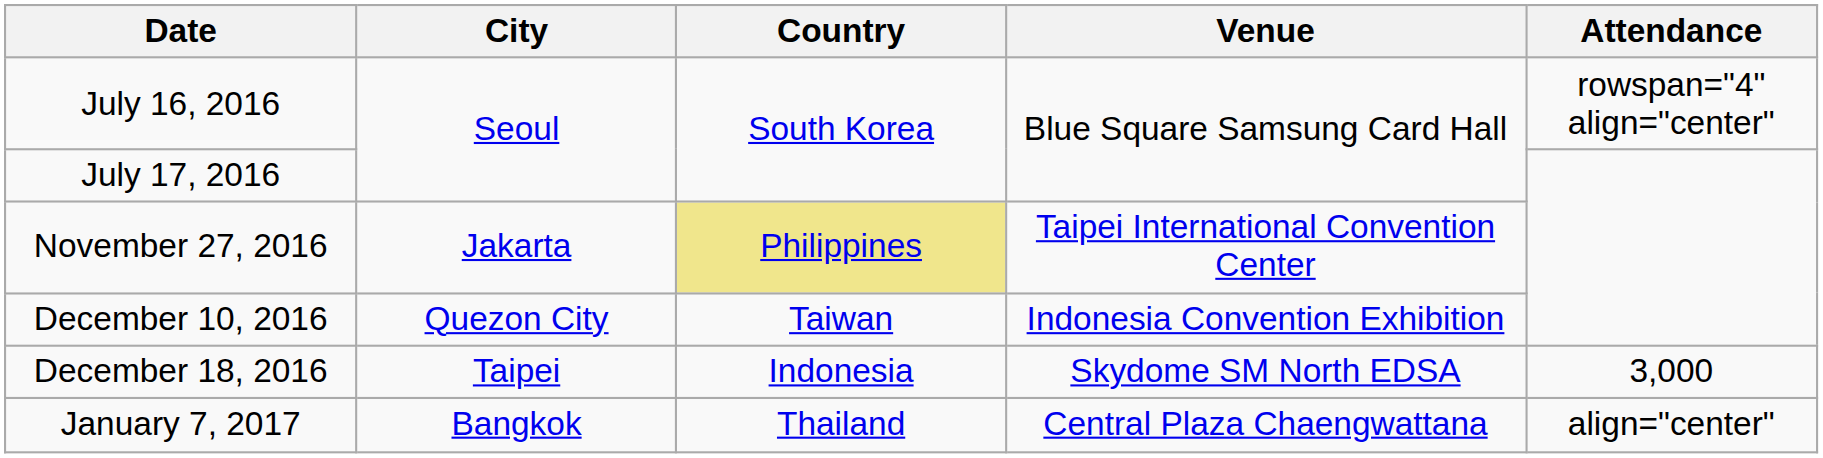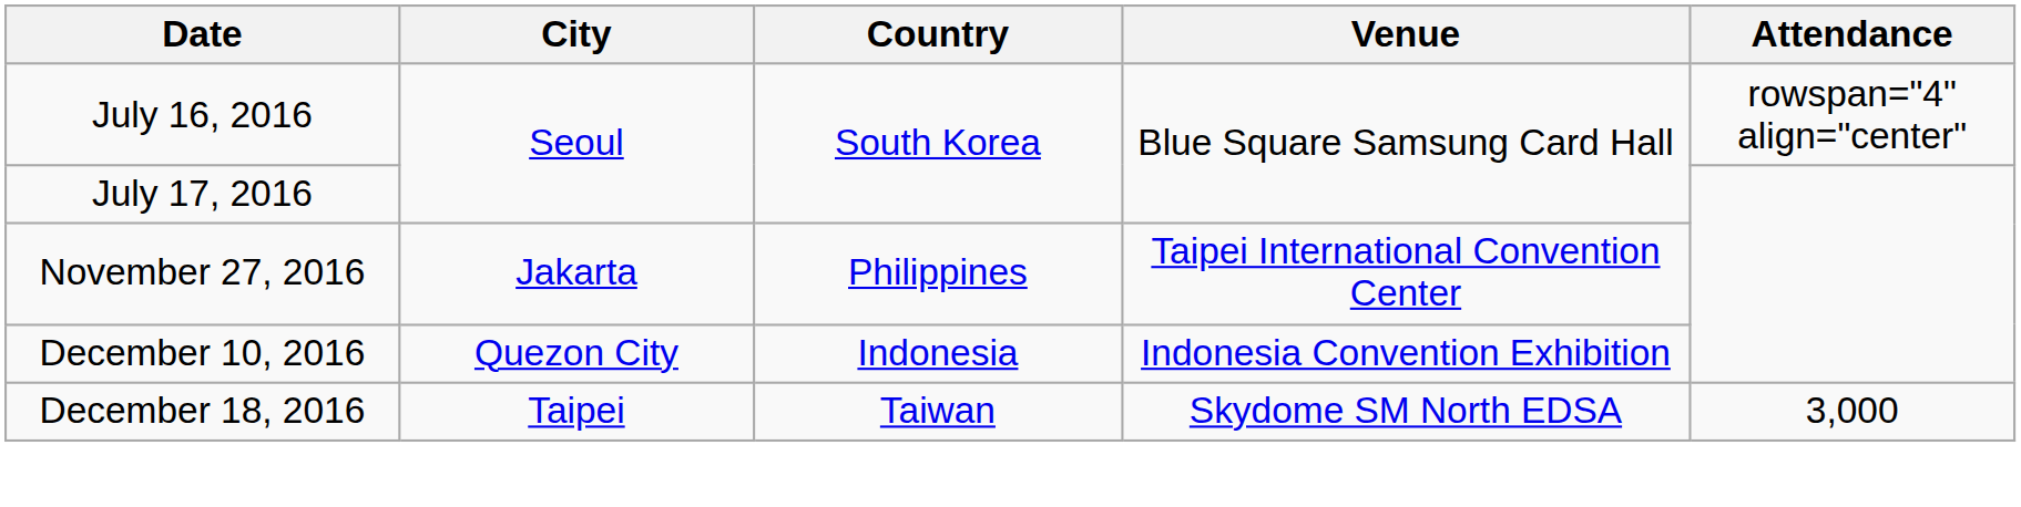November 27, 2016 | Country: khaki background -> no background
December 10, 2016 | Country: Taiwan -> Indonesia
December 18, 2016 | Country: Indonesia -> Taiwan
- row: January 7, 2017 | Bangkok | Thailand | Central Plaza Chaengwattana | align="center"
